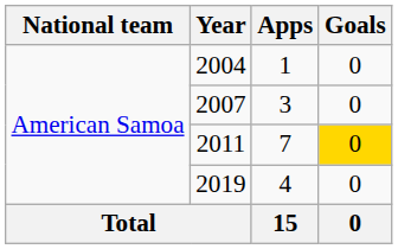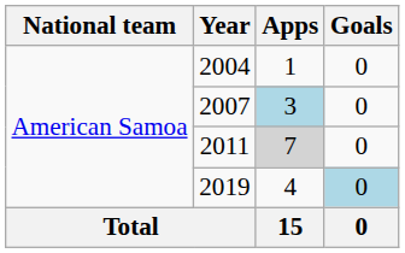2007 | Apps: no background -> lightblue background
2011 | Apps: no background -> lightgrey background
2011 | Goals: gold background -> no background
2019 | Goals: no background -> lightblue background
